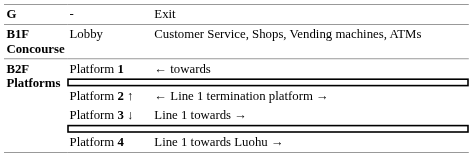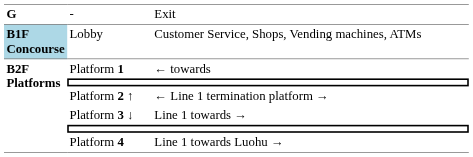Lobby | column 1: no background -> lightblue background
